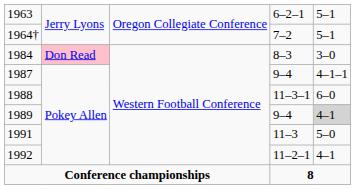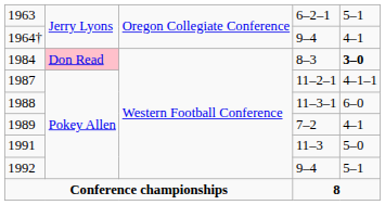1964† | column 4: 7–2 -> 9–4
1964† | column 5: 5–1 -> 4–1
1984 | column 5: normal -> bold
1987 | column 4: 9–4 -> 11–2–1
1989 | column 4: 9–4 -> 7–2
1989 | column 5: lightgrey background -> no background
1992 | column 4: 11–2–1 -> 9–4
1992 | column 5: 4–1 -> 5–1
